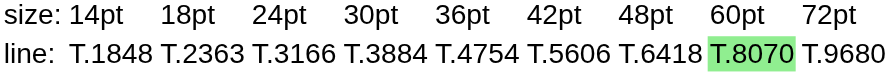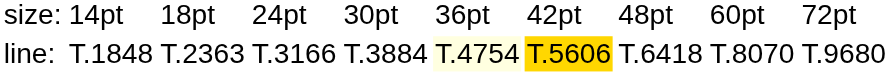line: | column 6: no background -> lightyellow background
line: | column 7: no background -> gold background
line: | column 9: lightgreen background -> no background
